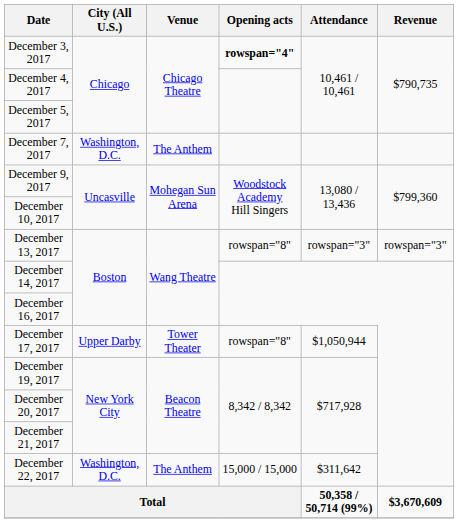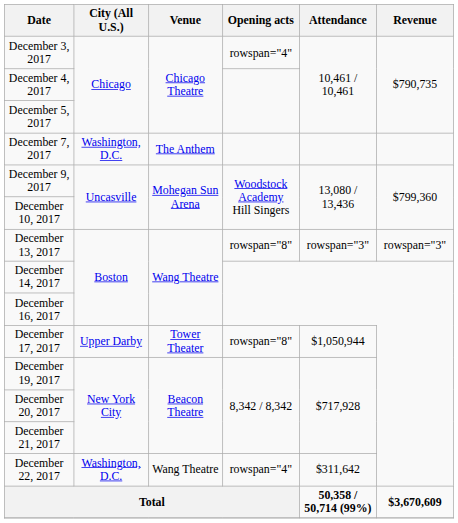December 3, 2017 | Opening acts: bold -> normal
December 22, 2017 | Venue: The Anthem -> Wang Theatre
December 22, 2017 | Opening acts: 15,000 / 15,000 -> rowspan="4"
